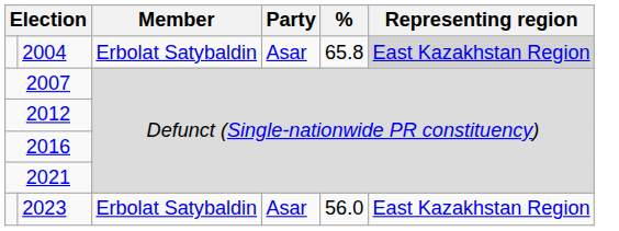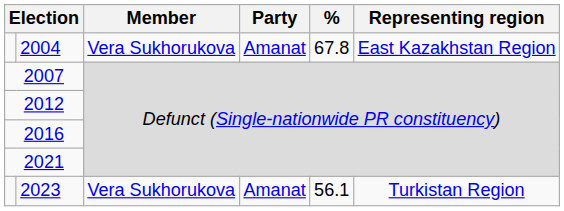2004 | Member: Erbolat Satybaldin -> Vera Sukhorukova
2004 | Party: Asar -> Amanat
2004 | %: 65.8 -> 67.8
2004 | Representing region: lightgrey background -> no background
2023 | Member: Erbolat Satybaldin -> Vera Sukhorukova
2023 | Party: Asar -> Amanat
2023 | %: 56.0 -> 56.1
2023 | Representing region: East Kazakhstan Region -> Turkistan Region
